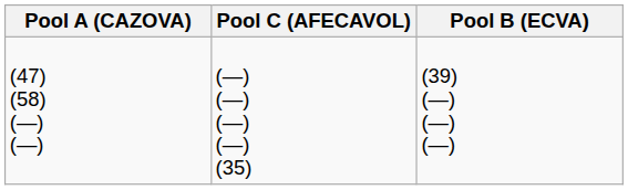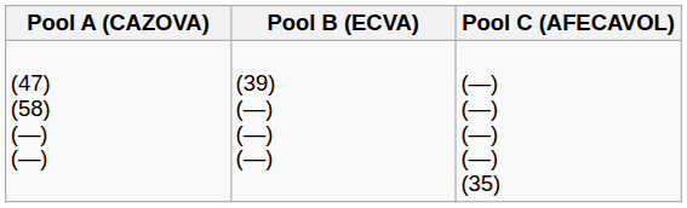columns swapped: Pool B (ECVA) <-> Pool C (AFECAVOL)
